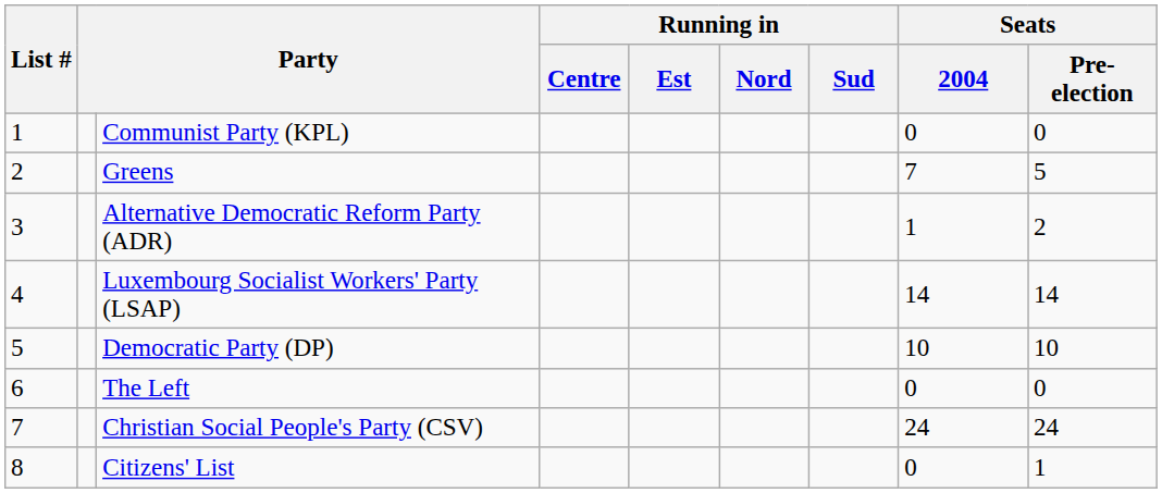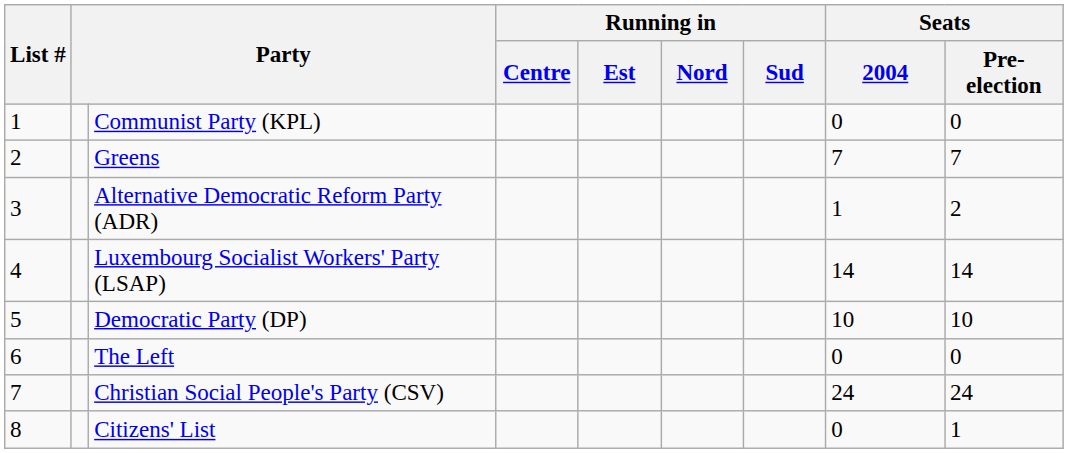Greens | Seats / Pre-election: 5 -> 7
